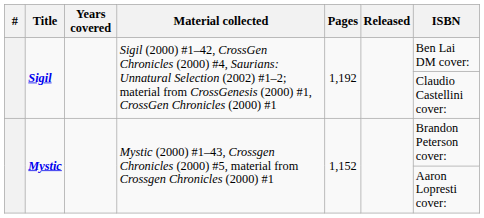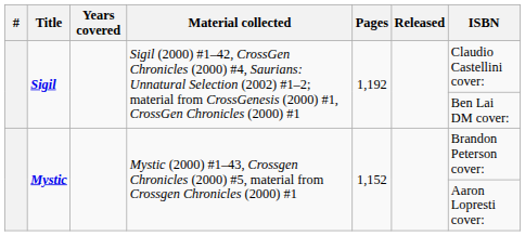row 2 | ISBN: Ben Lai DM cover: -> Claudio Castellini cover:
row 3 | ISBN: Claudio Castellini cover: -> Ben Lai DM cover:
